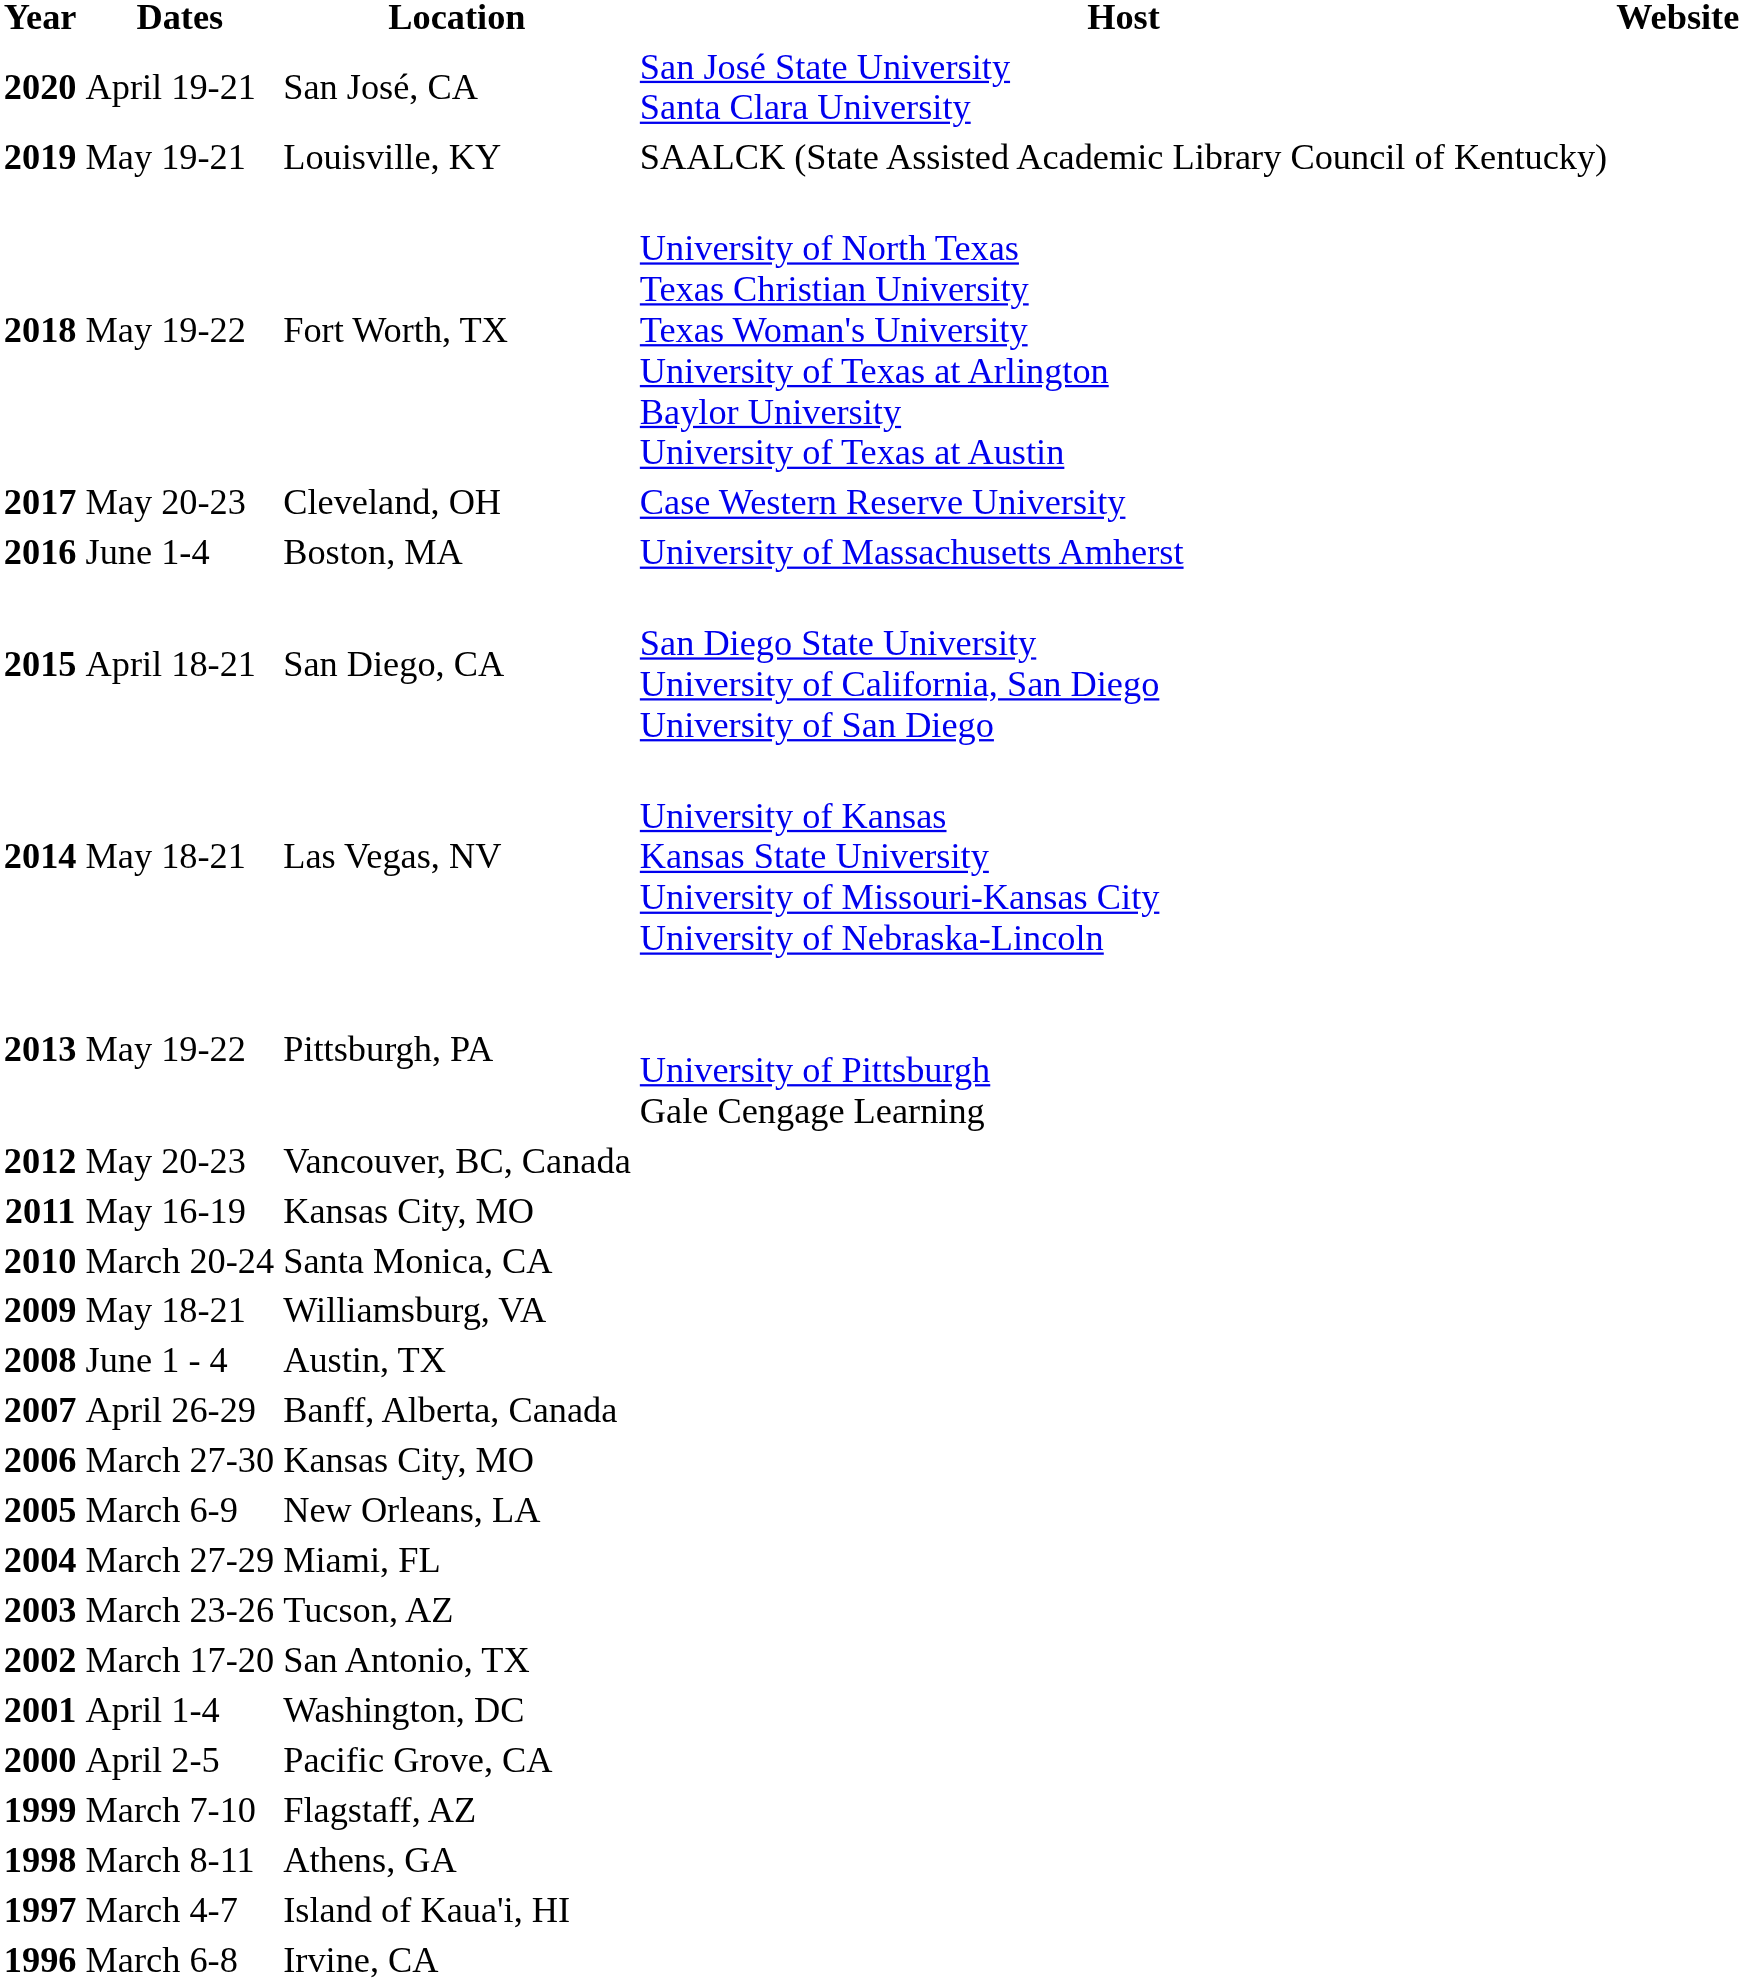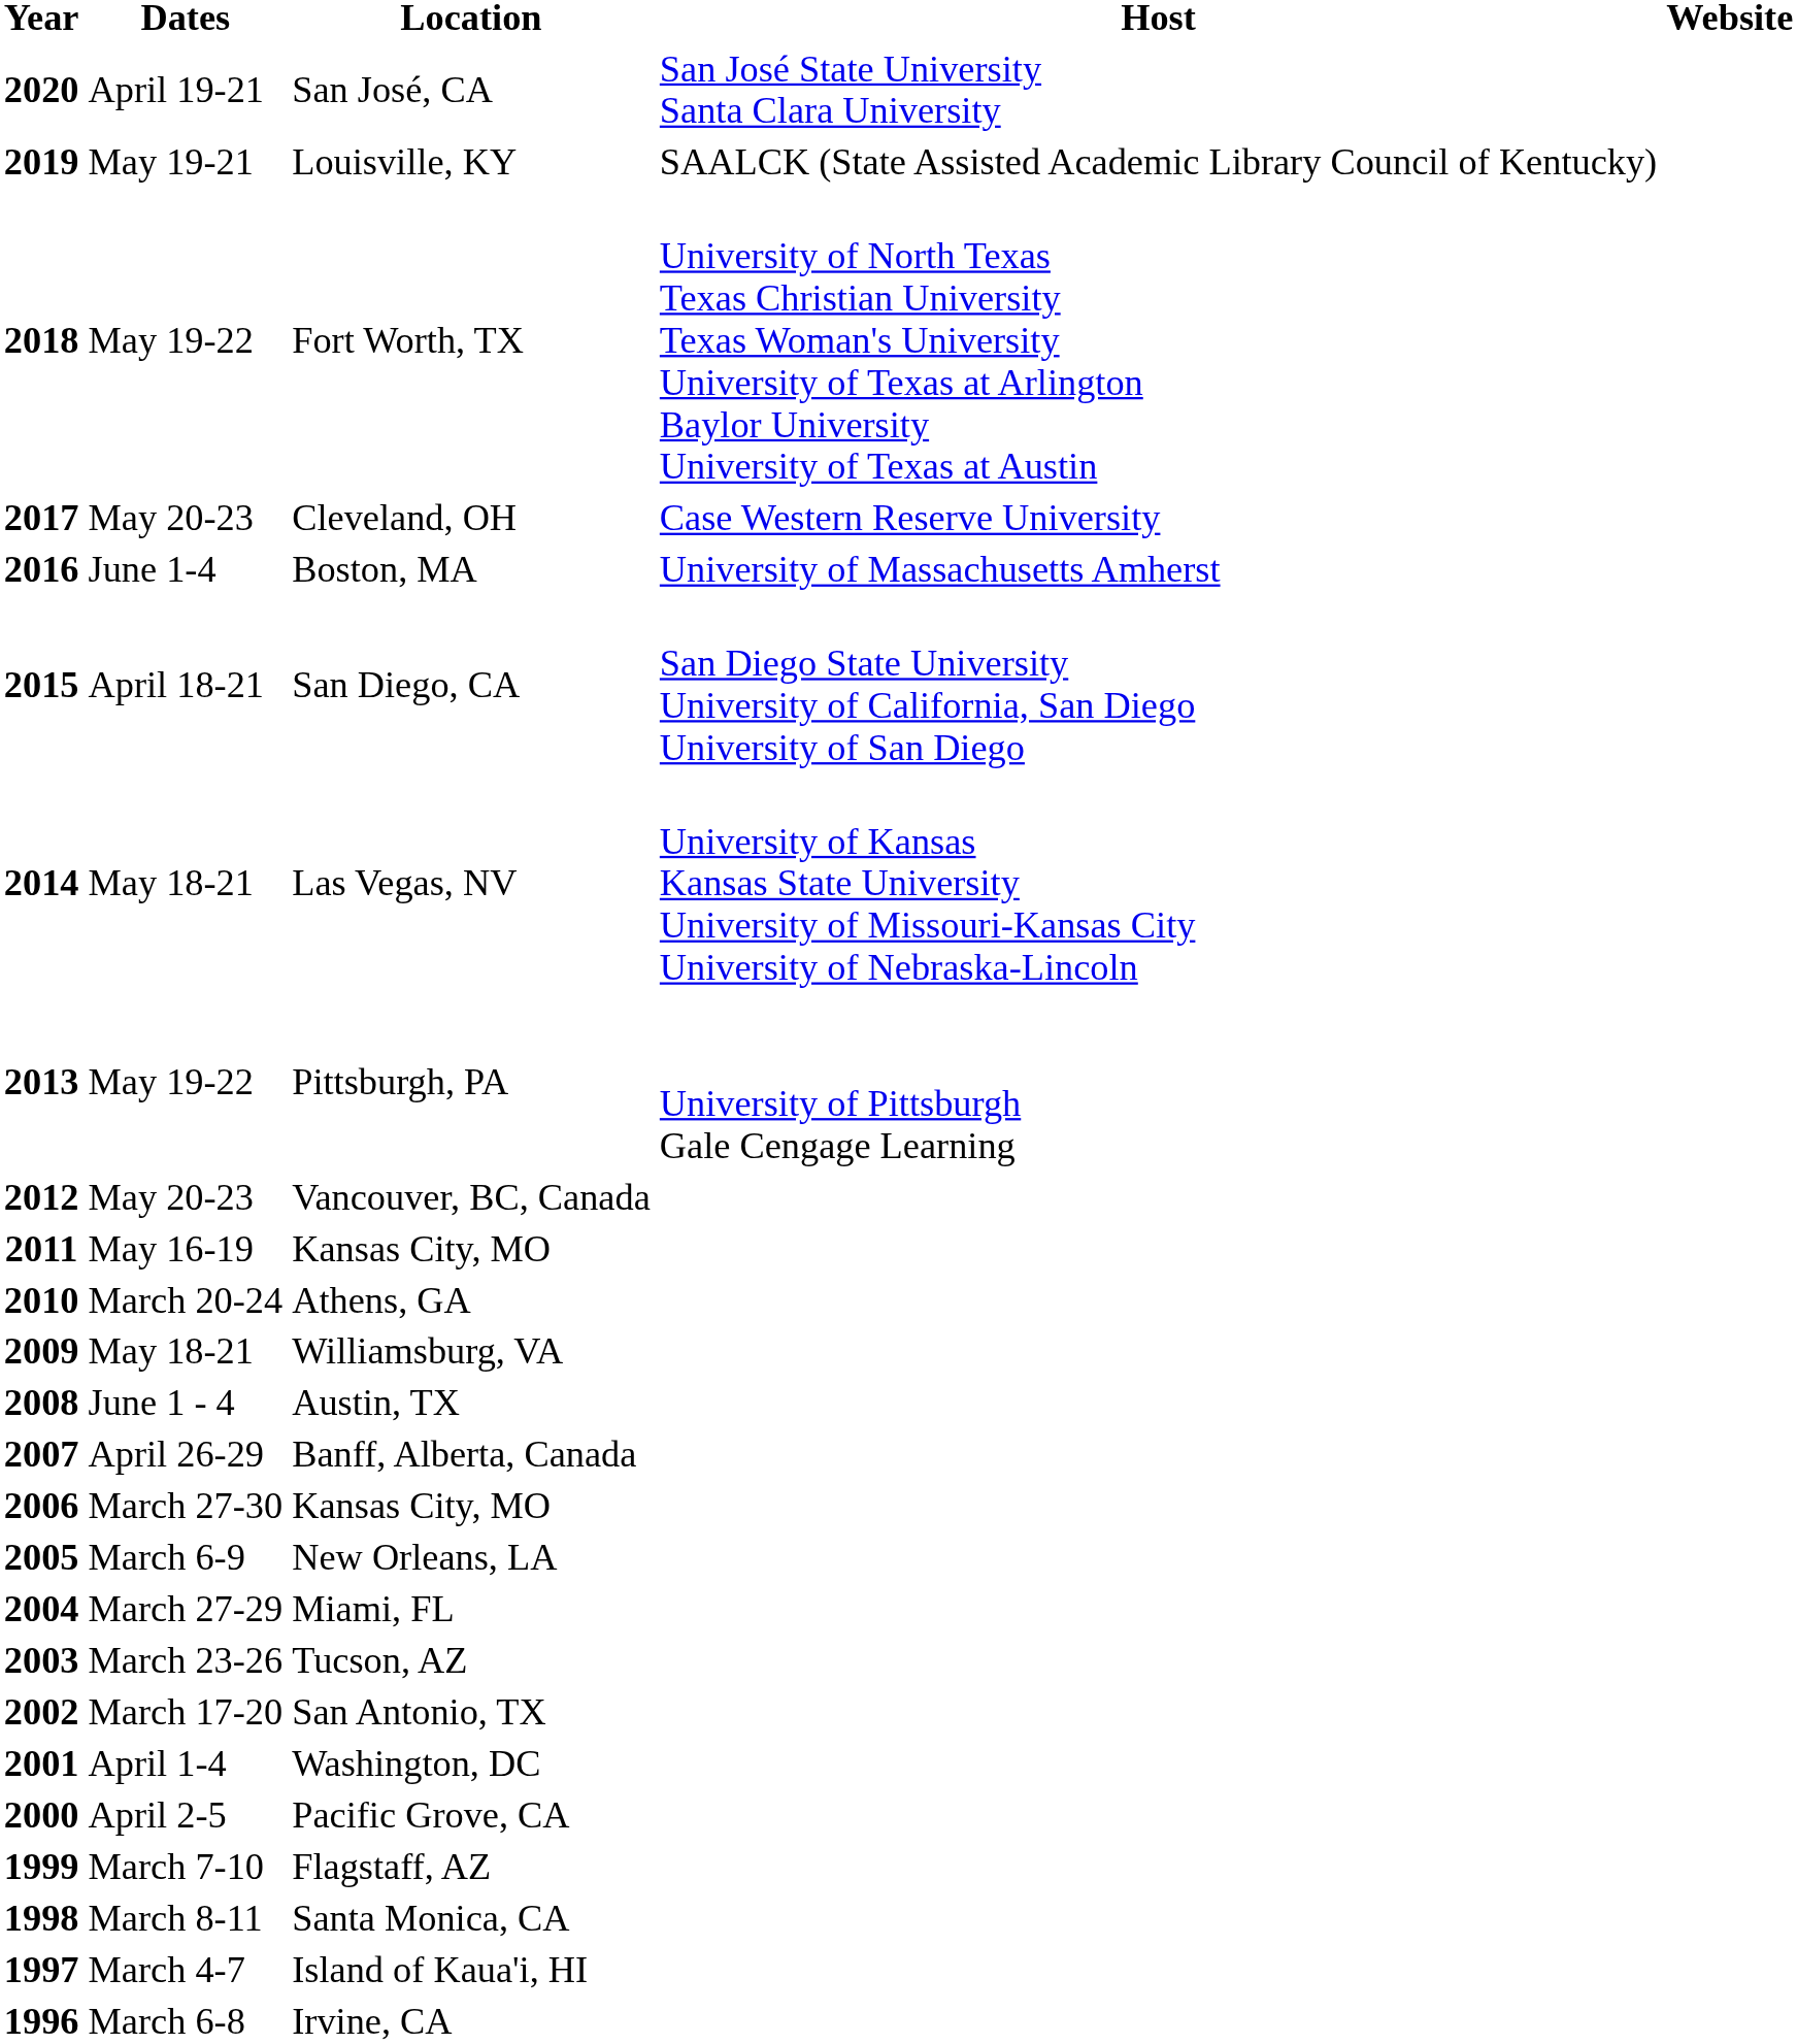2010 | Location: Santa Monica, CA -> Athens, GA
1998 | Location: Athens, GA -> Santa Monica, CA
